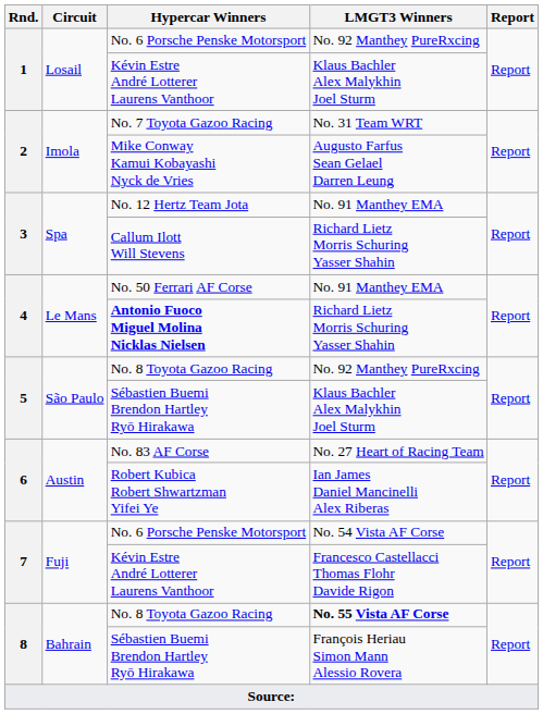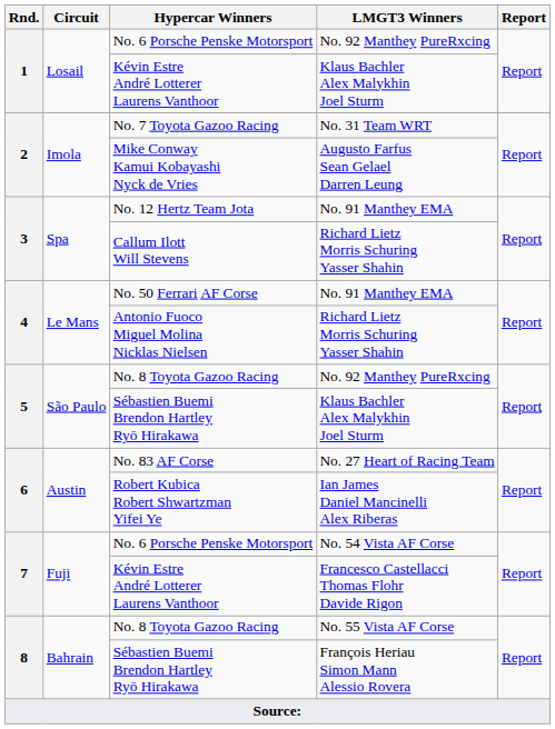Antonio Fuoco Miguel Molina Nicklas Nielsen | Hypercar Winners: bold -> normal
No. 8 Toyota Gazoo Racing / No. 55 Vista AF Corse | LMGT3 Winners: bold -> normal
